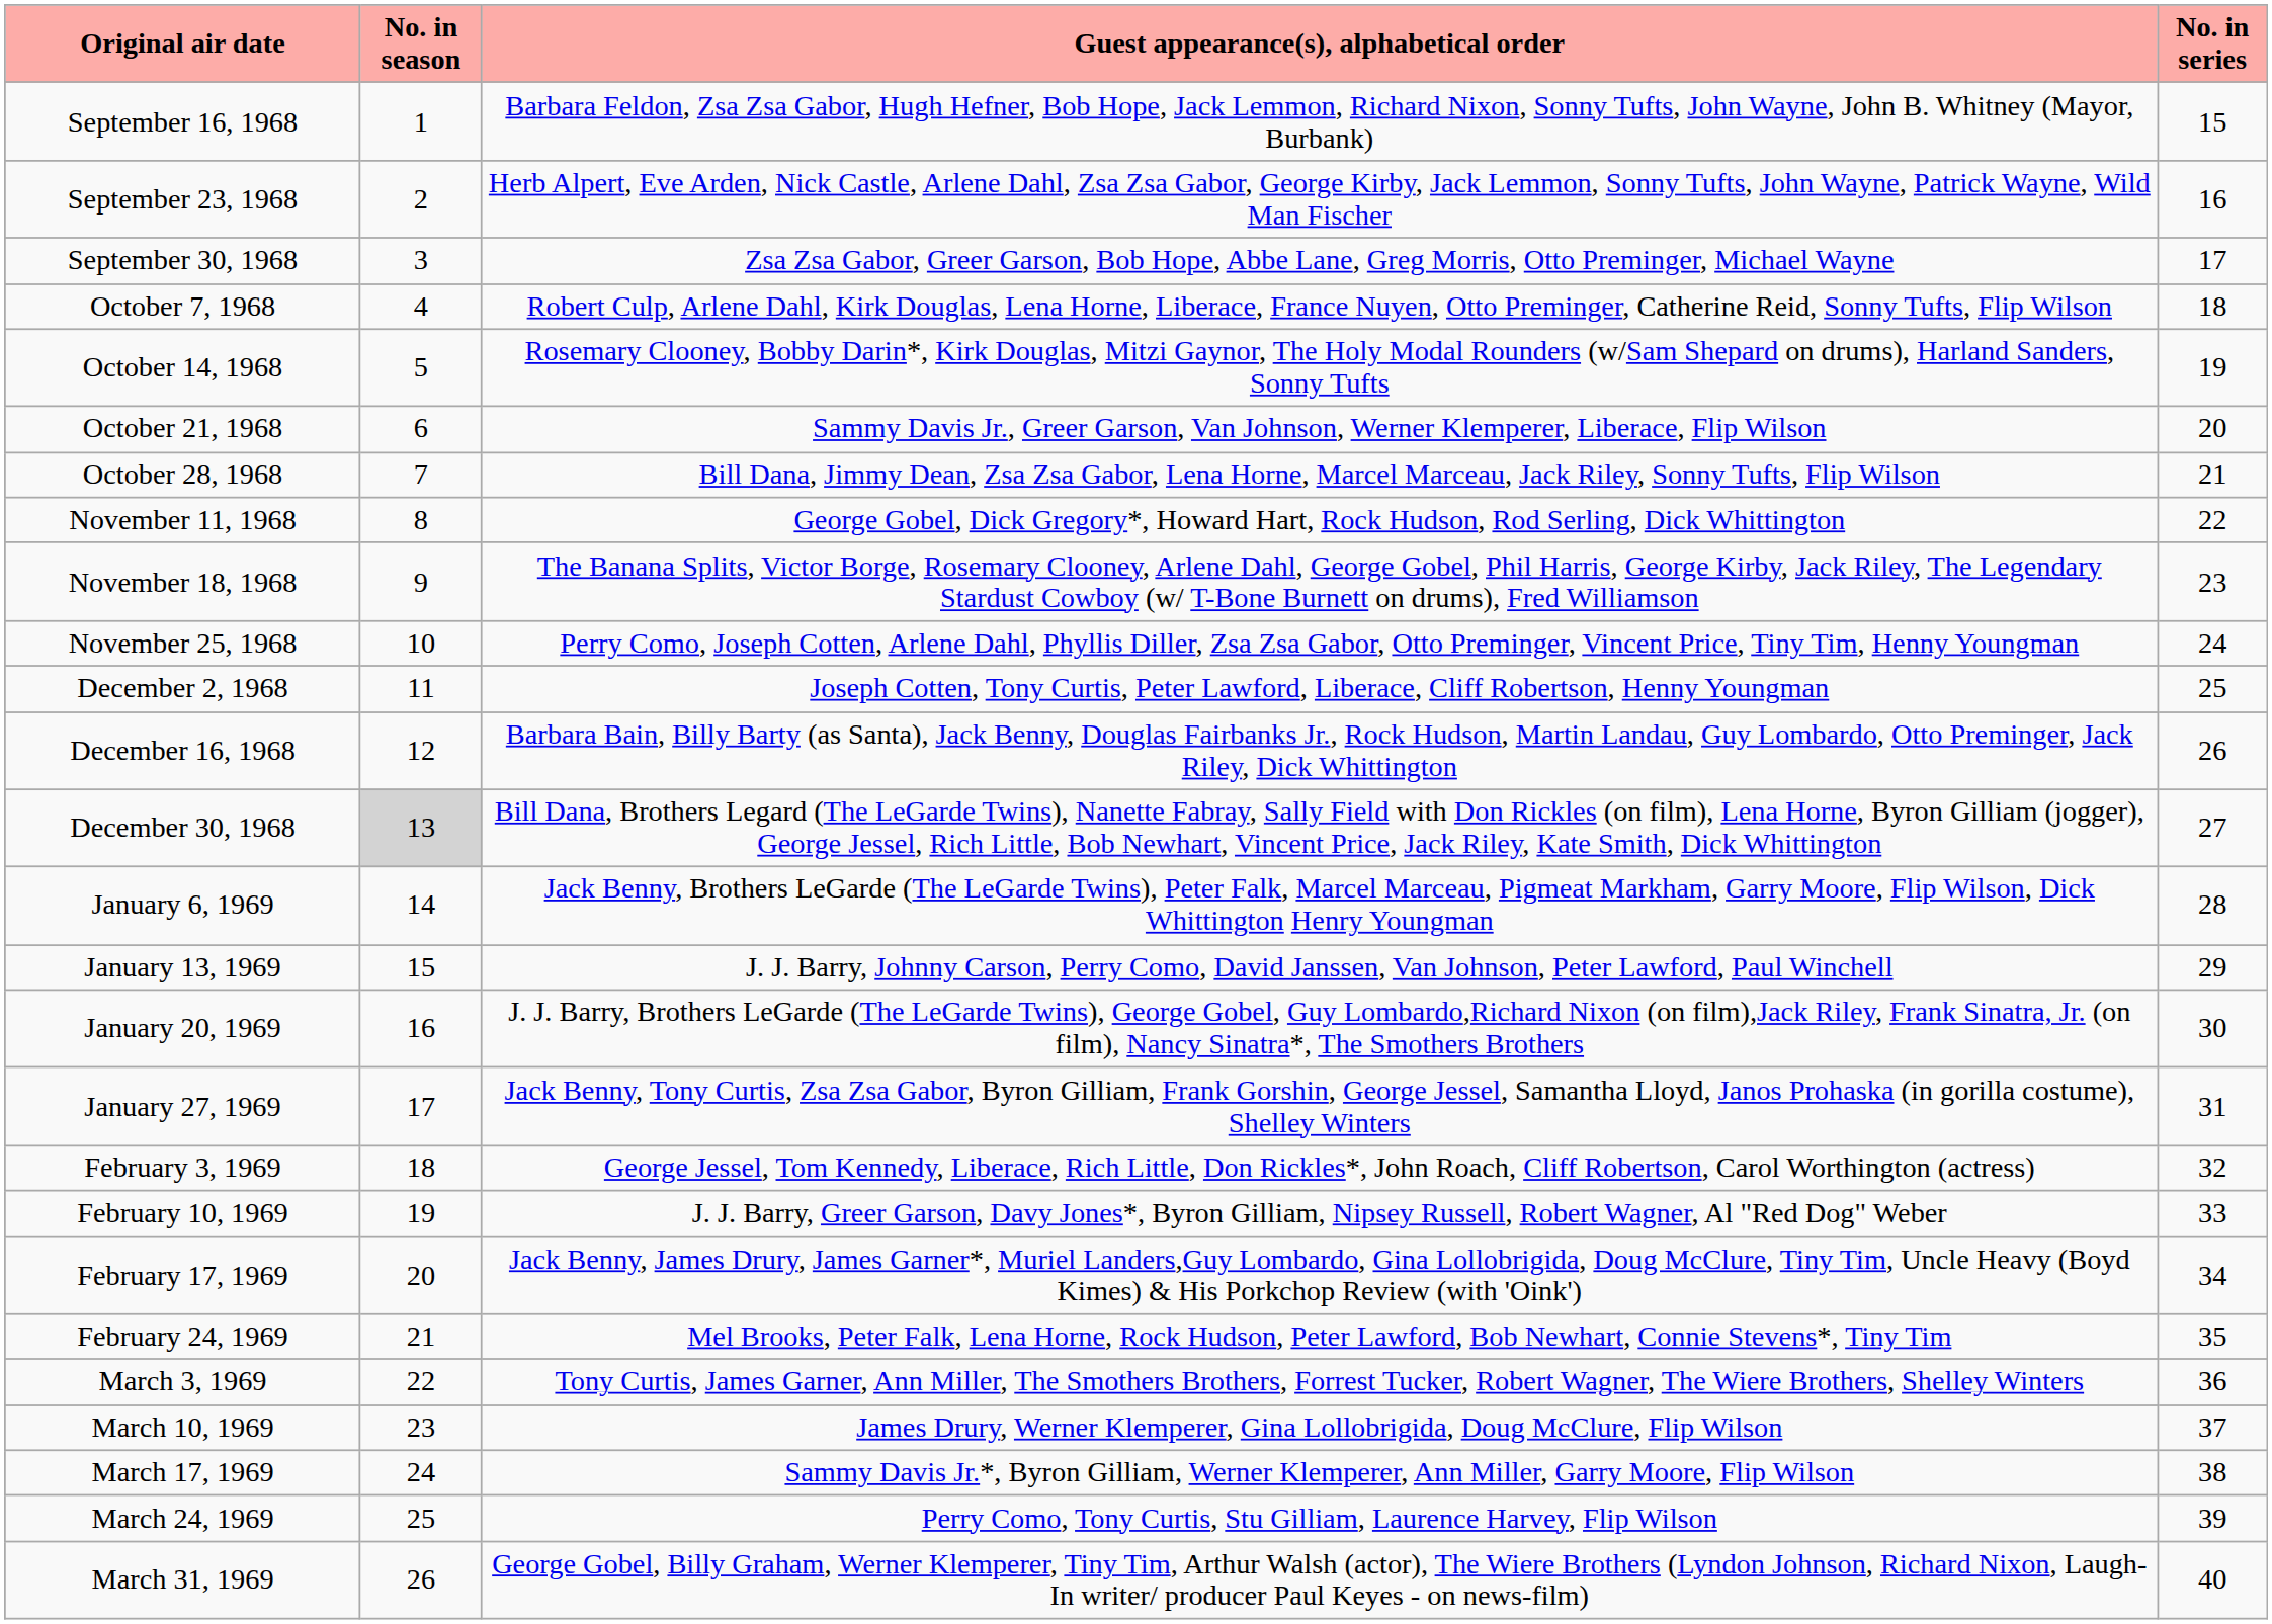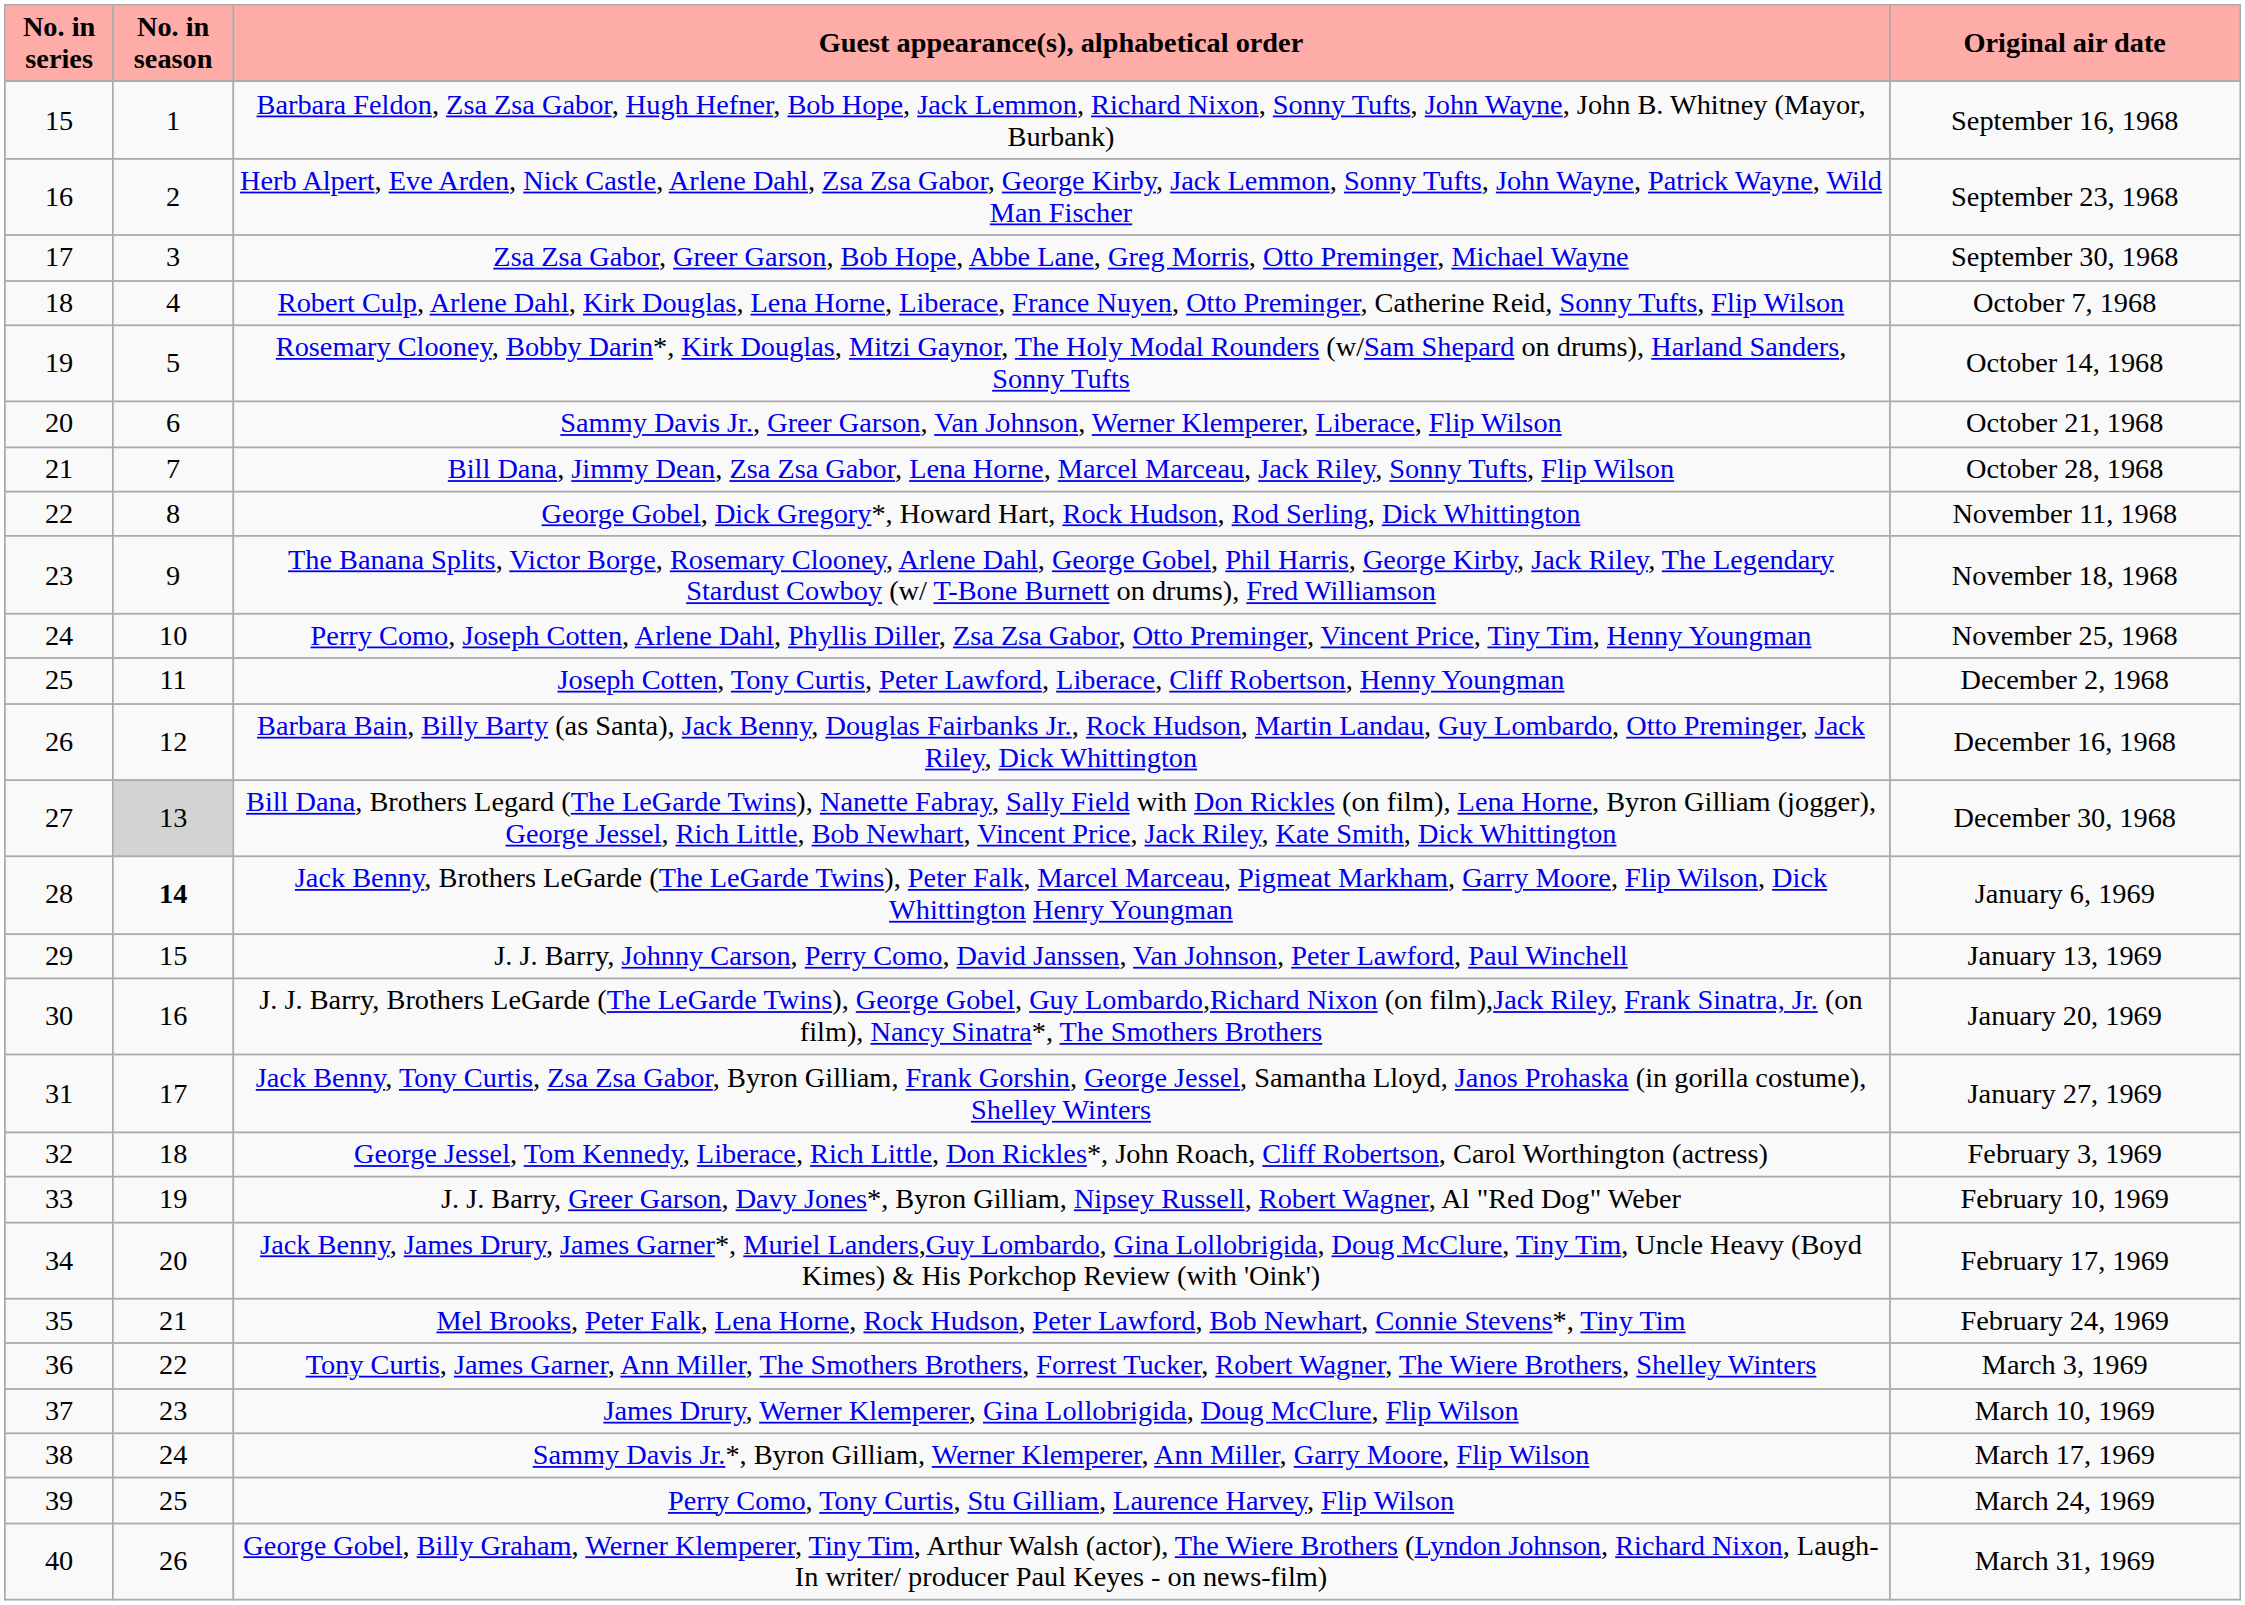columns swapped: No. in series <-> Original air date
row 15 | No. in season: normal -> bold
